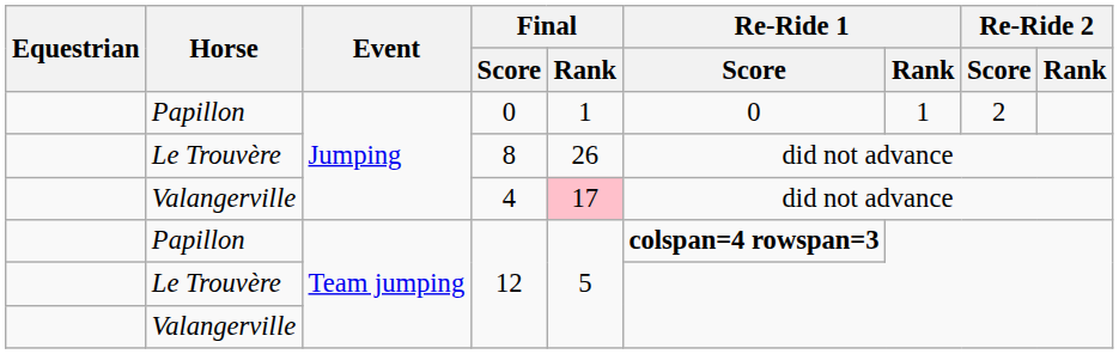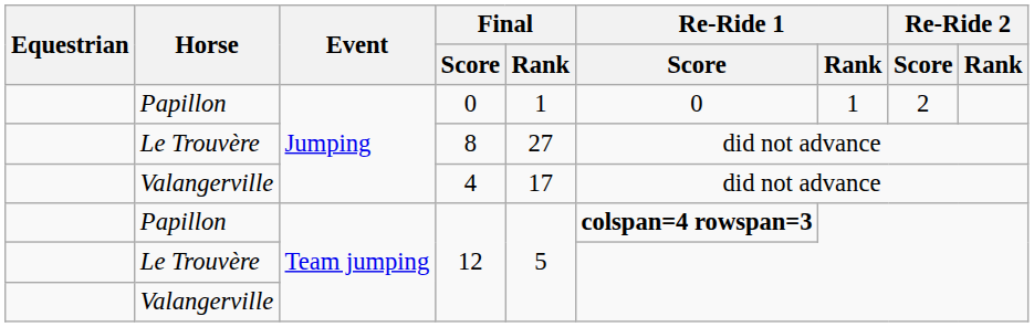8 | Final / Rank: 26 -> 27
4 | Final / Rank: pink background -> no background
